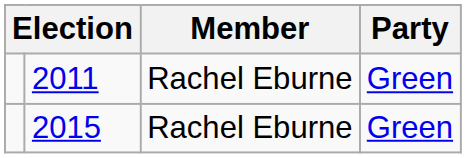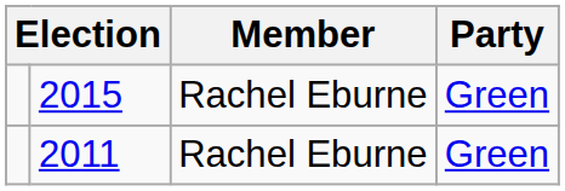rows swapped: 2011 <-> 2015
